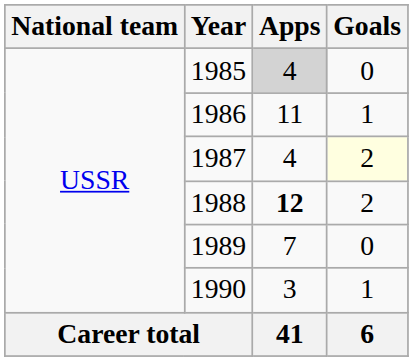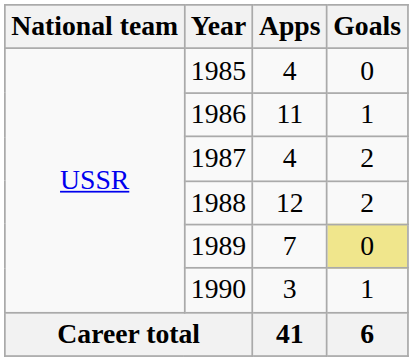1985 | Apps: lightgrey background -> no background
1987 | Goals: lightyellow background -> no background
1988 | Apps: bold -> normal
1989 | Goals: no background -> khaki background
